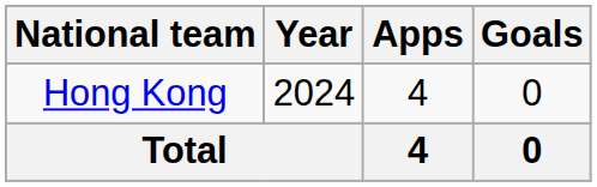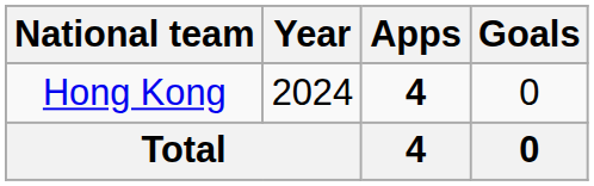Hong Kong | Apps: normal -> bold
